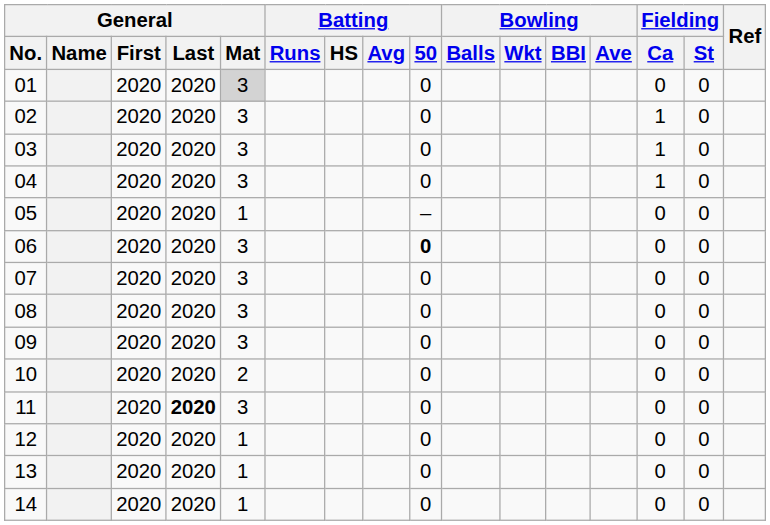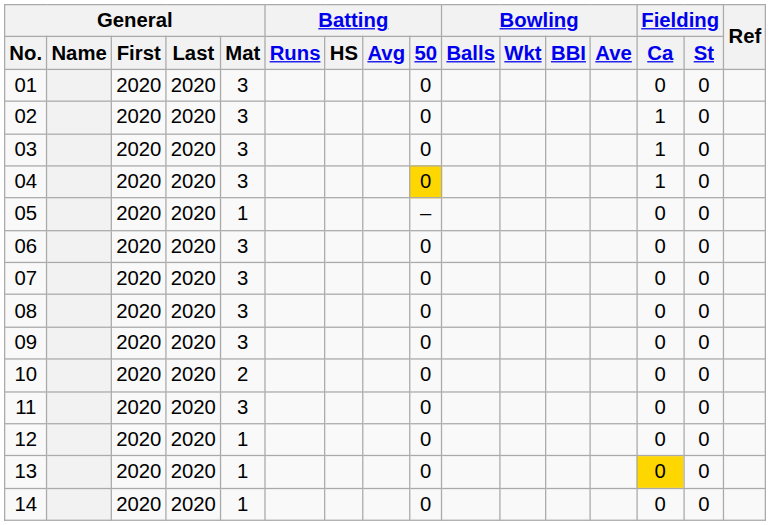01 | General / Mat: lightgrey background -> no background
04 | Batting / 50: no background -> gold background
06 | Batting / 50: bold -> normal
11 | General / Last: bold -> normal
13 | Fielding / Ca: no background -> gold background
